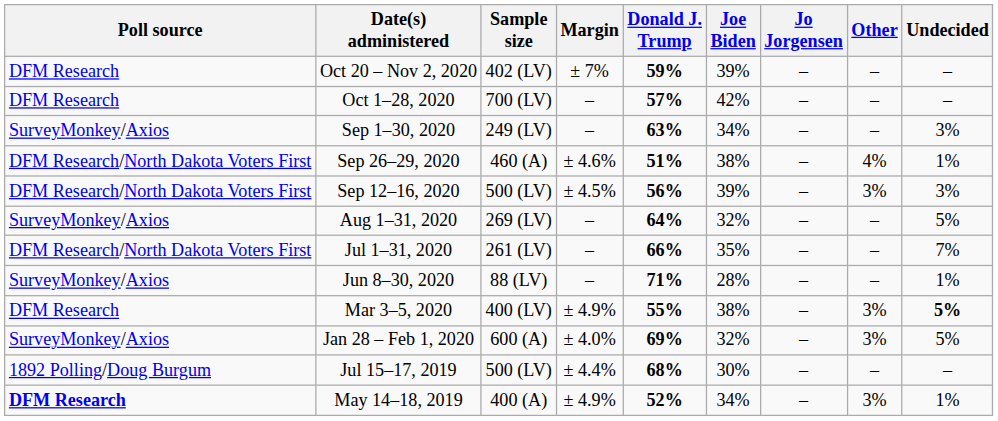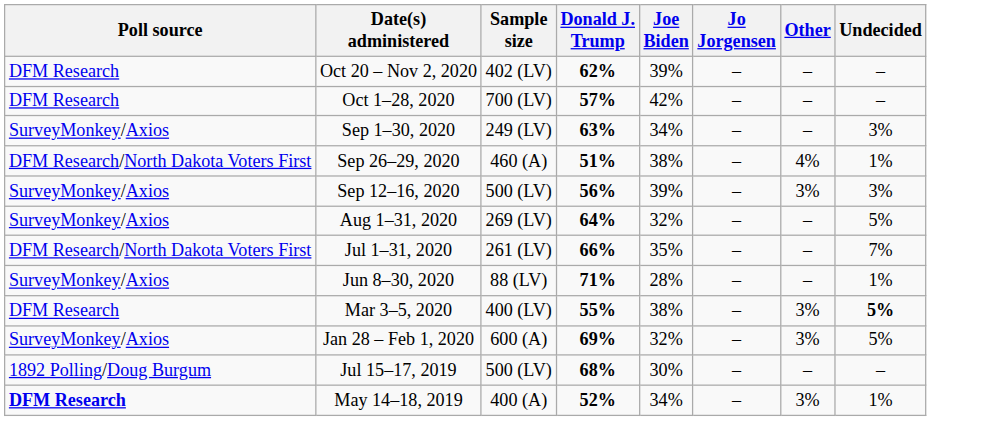- column: Margin | ± 7% | – | – | ± 4.6% | ± 4.5% | – | – | – | ± 4.9% | ± 4.0% | ± 4.4% | ± 4.9%
Oct 20 – Nov 2, 2020 | Donald J. Trump: 59% -> 62%
Sep 12–16, 2020 | Poll source: DFM Research/North Dakota Voters First -> SurveyMonkey/Axios
